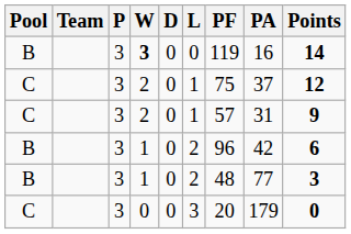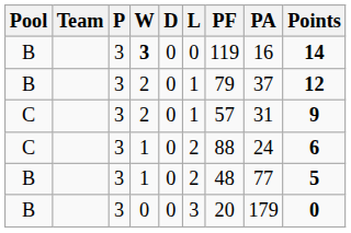row 3 | Pool: C -> B
row 3 | PF: 75 -> 79
row 5 | Pool: B -> C
row 5 | PF: 96 -> 88
row 5 | PA: 42 -> 24
row 6 | Points: 3 -> 5
row 7 | Pool: C -> B
